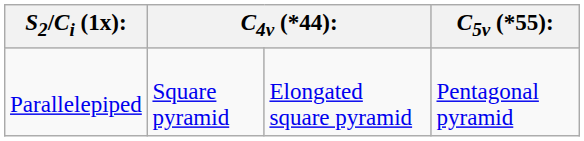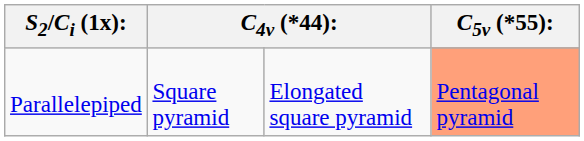Parallelepiped | C5v (*55):: no background -> lightsalmon background
